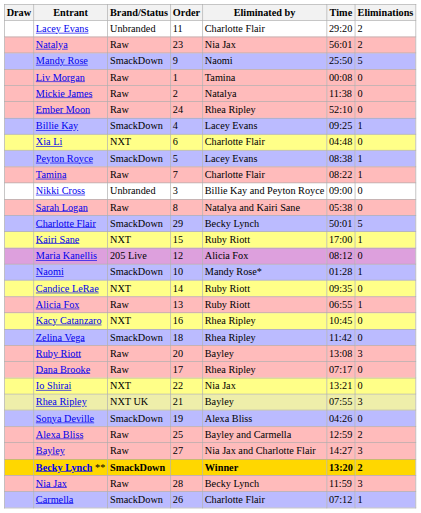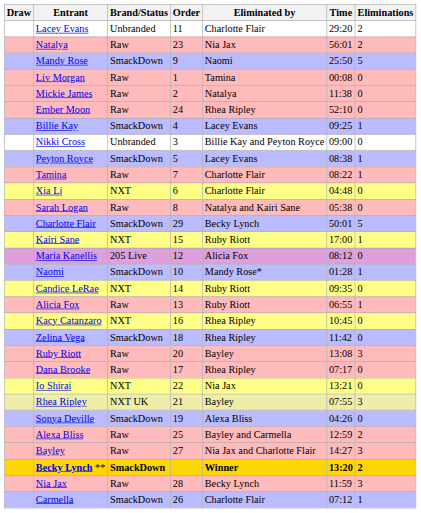rows swapped: Nikki Cross <-> Xia Li
